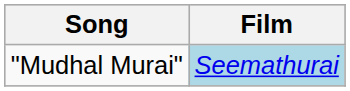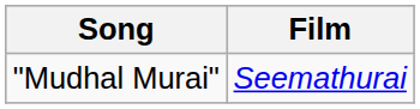"Mudhal Murai" | Film: lightblue background -> no background
